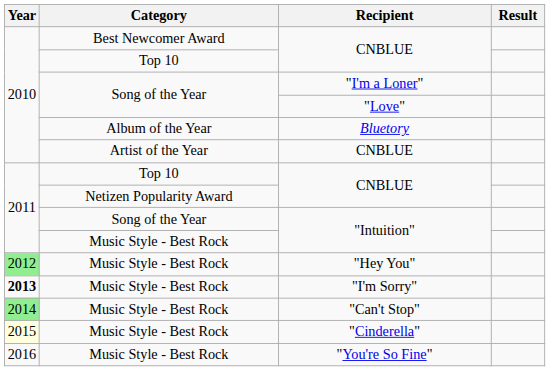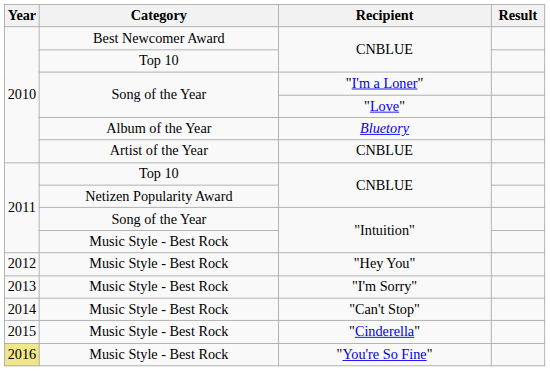"Hey You" | Year: lightgreen background -> no background
"I'm Sorry" | Year: bold -> normal
"Can't Stop" | Year: lightgreen background -> no background
"Cinderella" | Year: lightyellow background -> no background
"You're So Fine" | Year: no background -> khaki background
